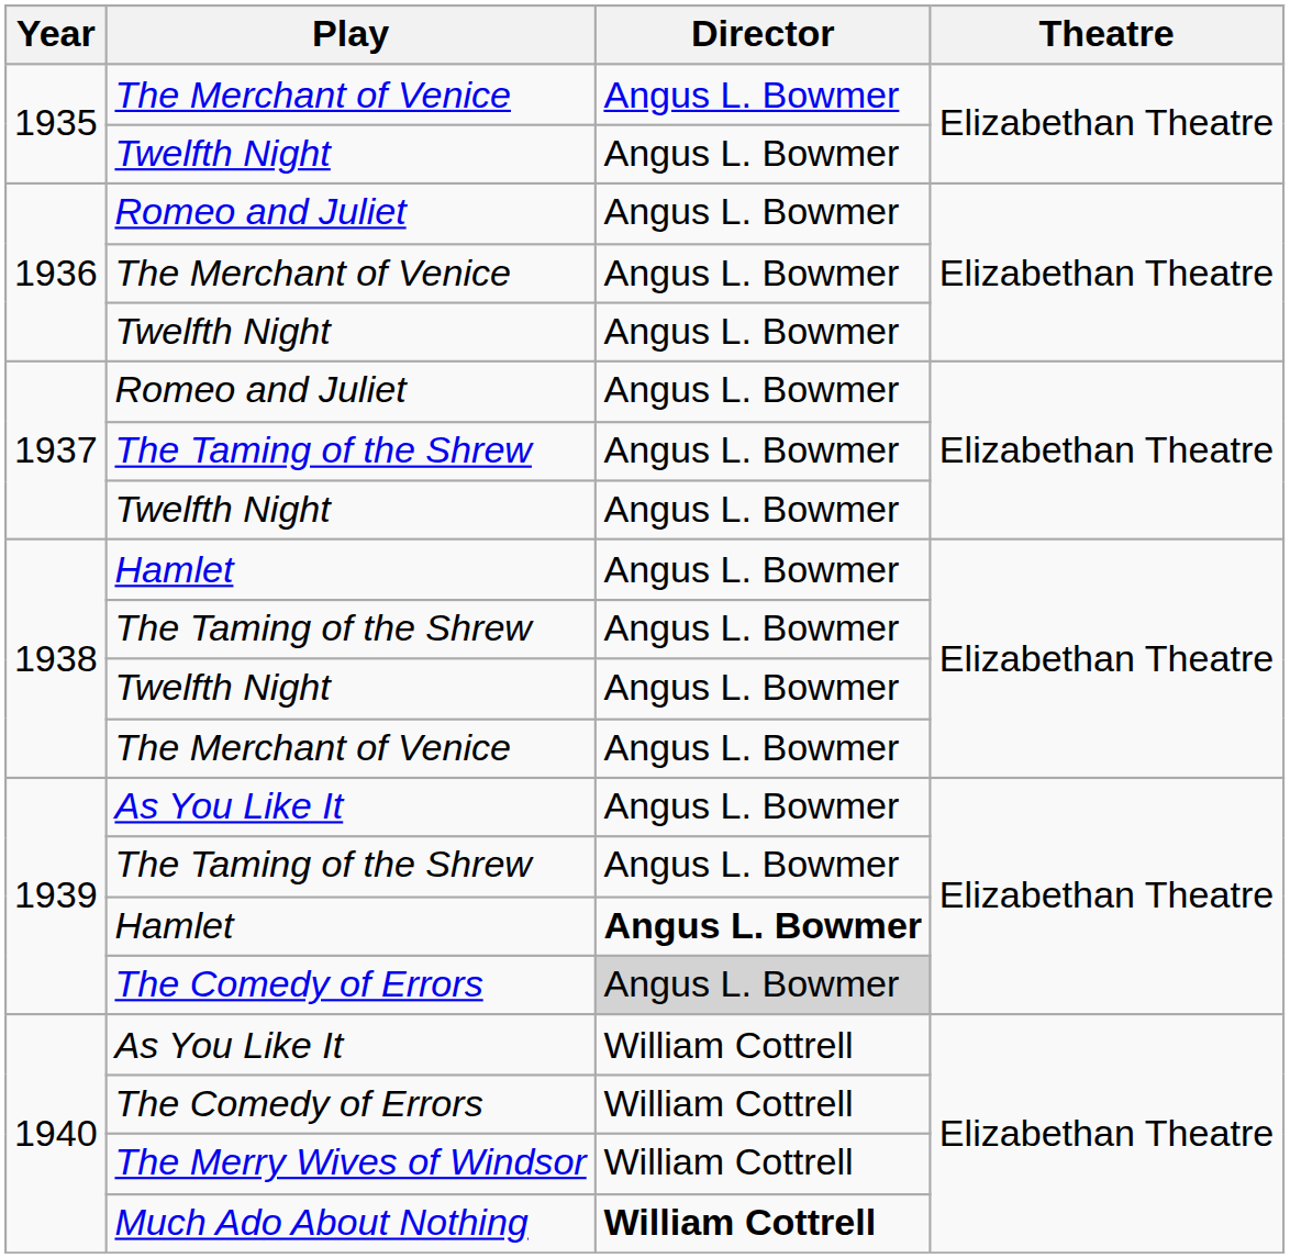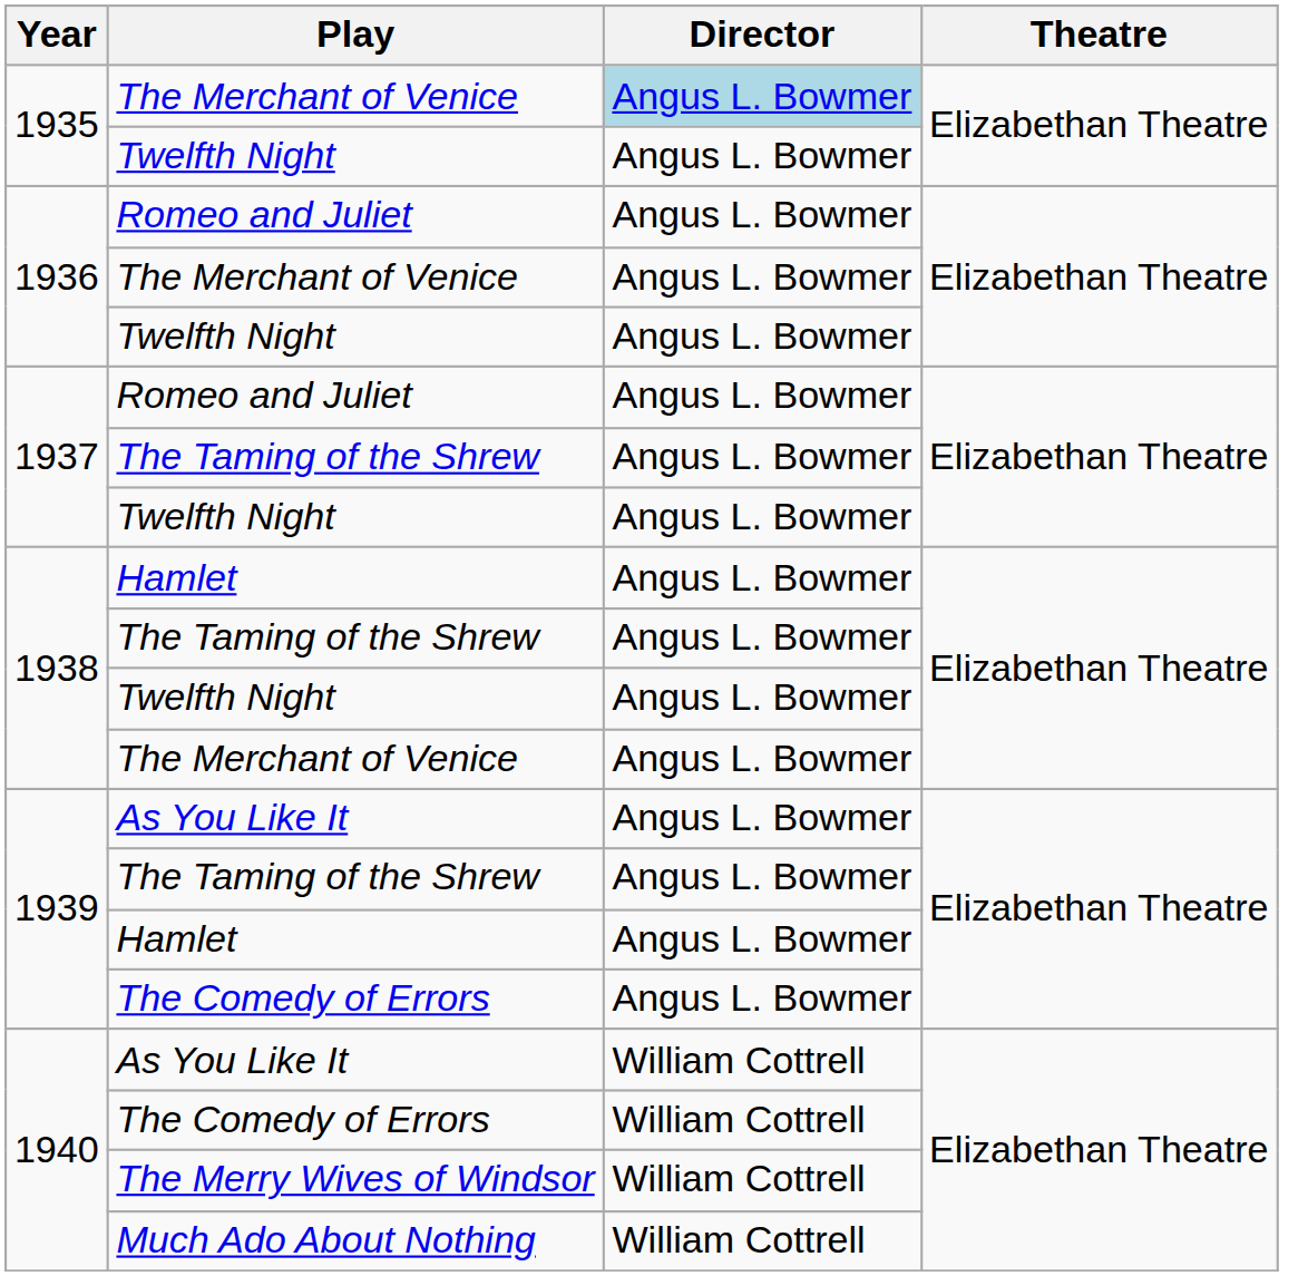1935 / The Merchant of Venice | Director: no background -> lightblue background
1939 / Hamlet | Director: bold -> normal
1939 / The Comedy of Errors | Director: lightgrey background -> no background
Much Ado About Nothing | Director: bold -> normal
